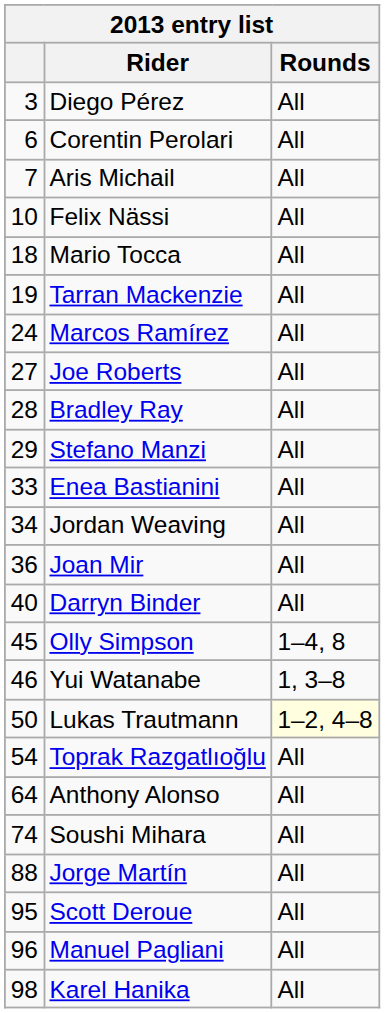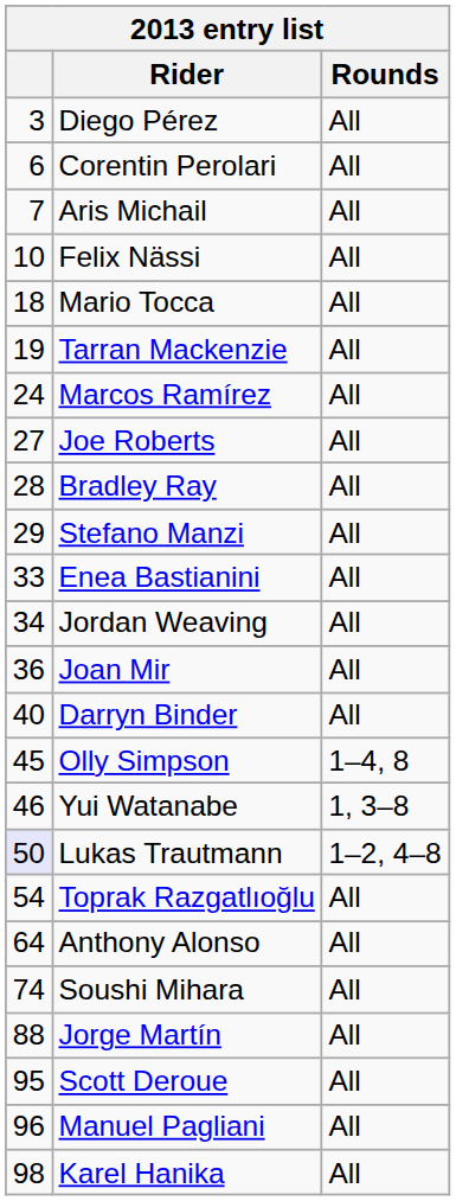Lukas Trautmann | column 1: no background -> lavender background
Lukas Trautmann | Rounds: lightyellow background -> no background
